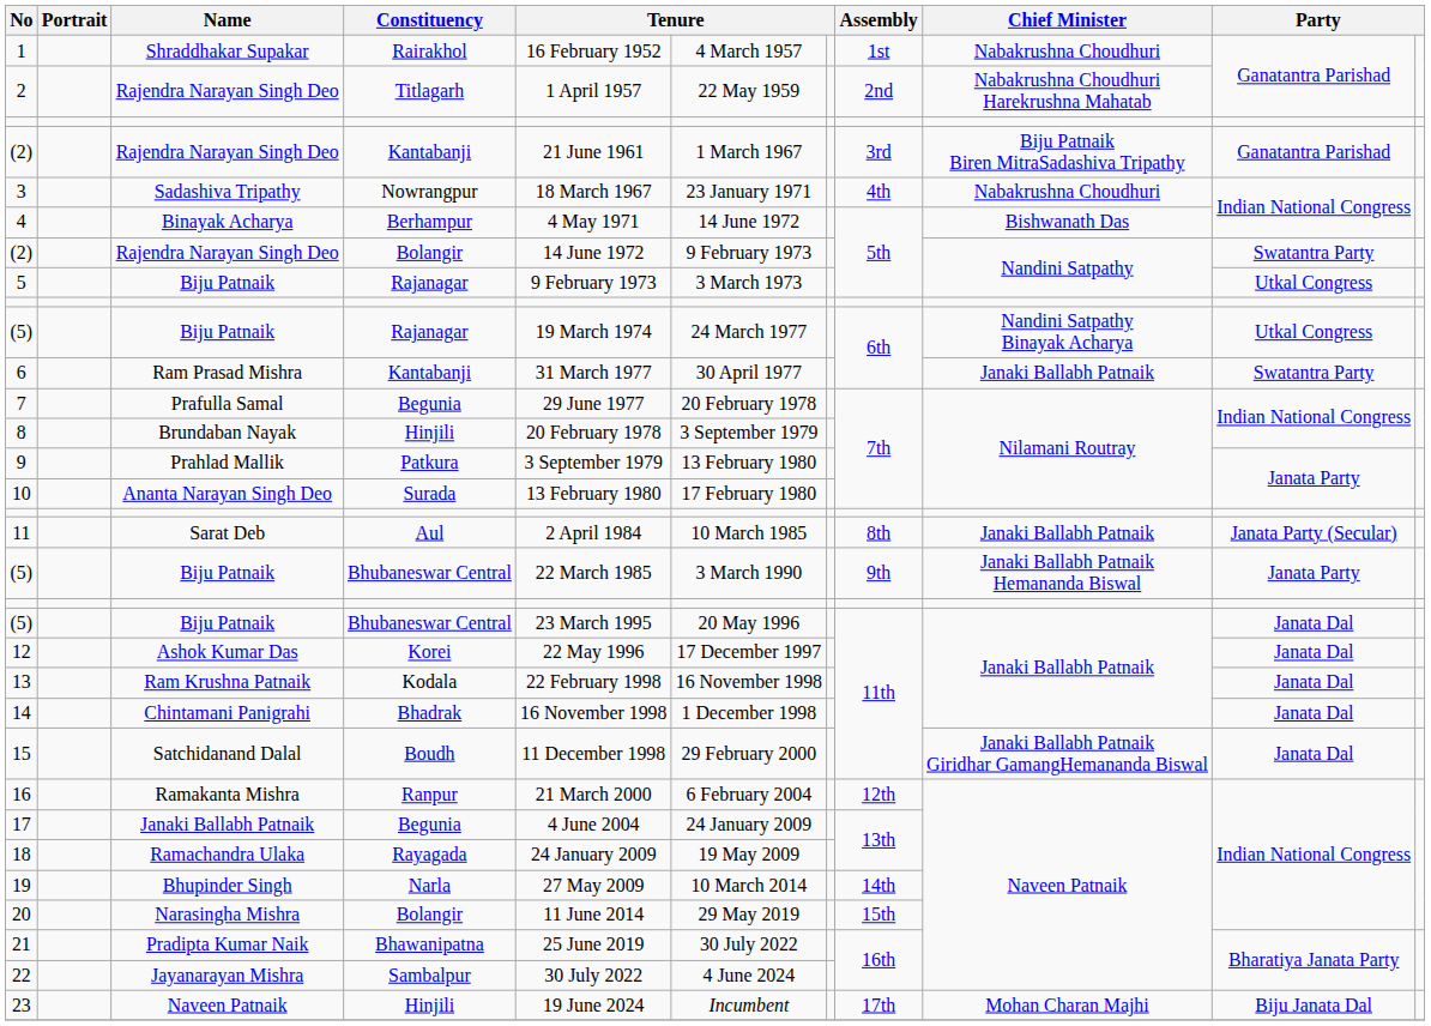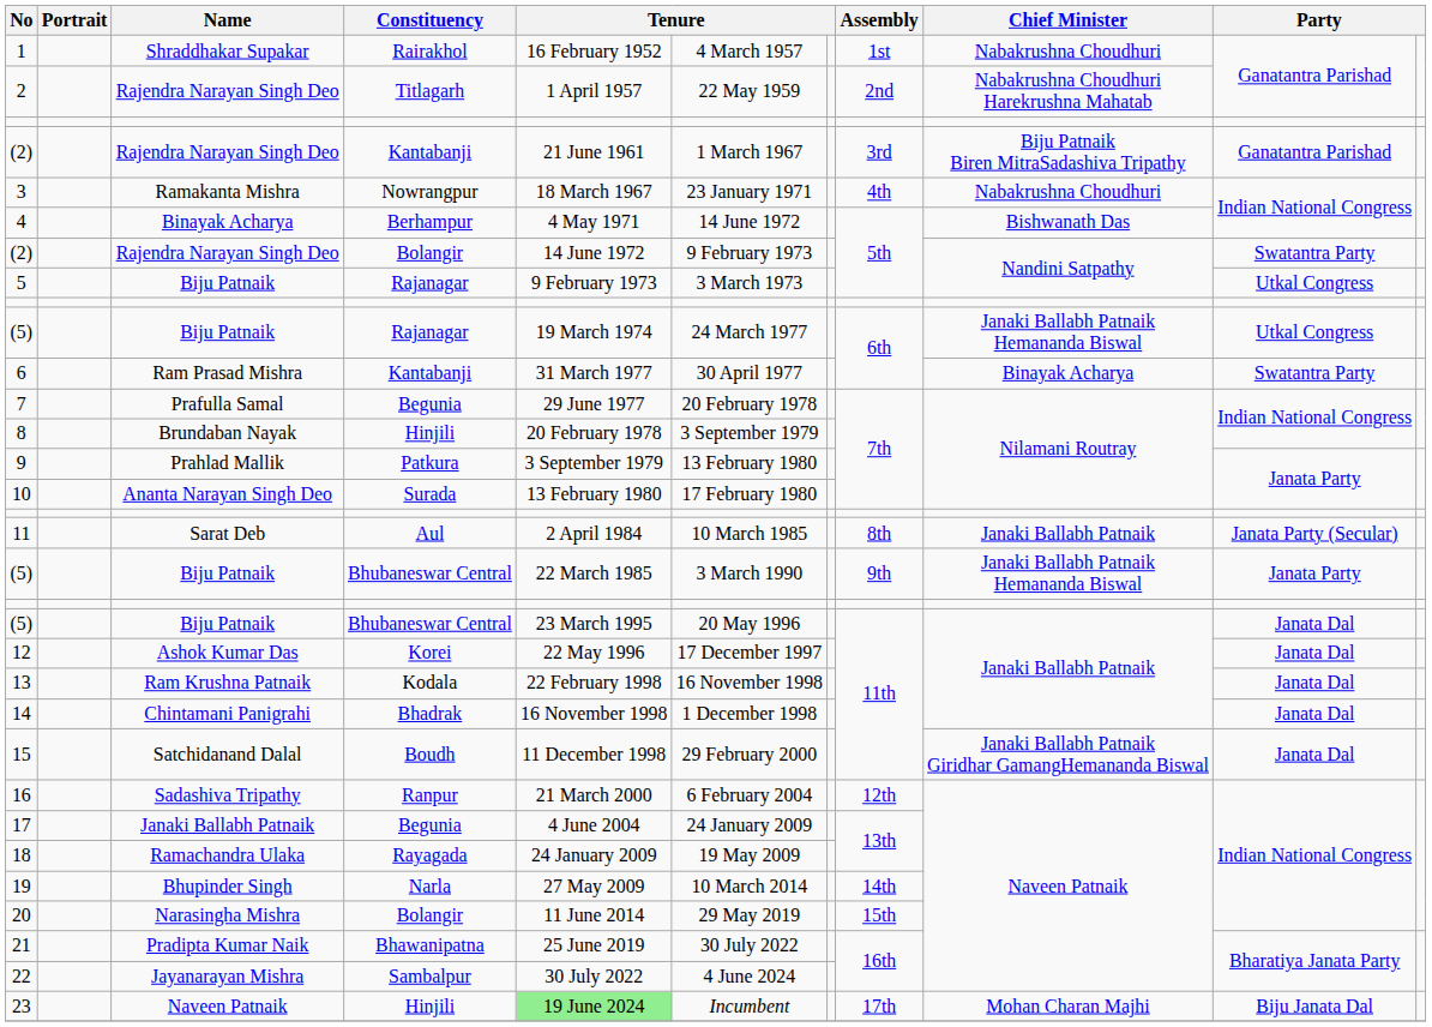3 | Name: Sadashiva Tripathy -> Ramakanta Mishra
(5) / Rajanagar | Chief Minister: Nandini Satpathy Binayak Acharya -> Janaki Ballabh Patnaik Hemananda Biswal
6 | Chief Minister: Janaki Ballabh Patnaik -> Binayak Acharya
16 | Name: Ramakanta Mishra -> Sadashiva Tripathy
23 | column 5: no background -> lightgreen background
